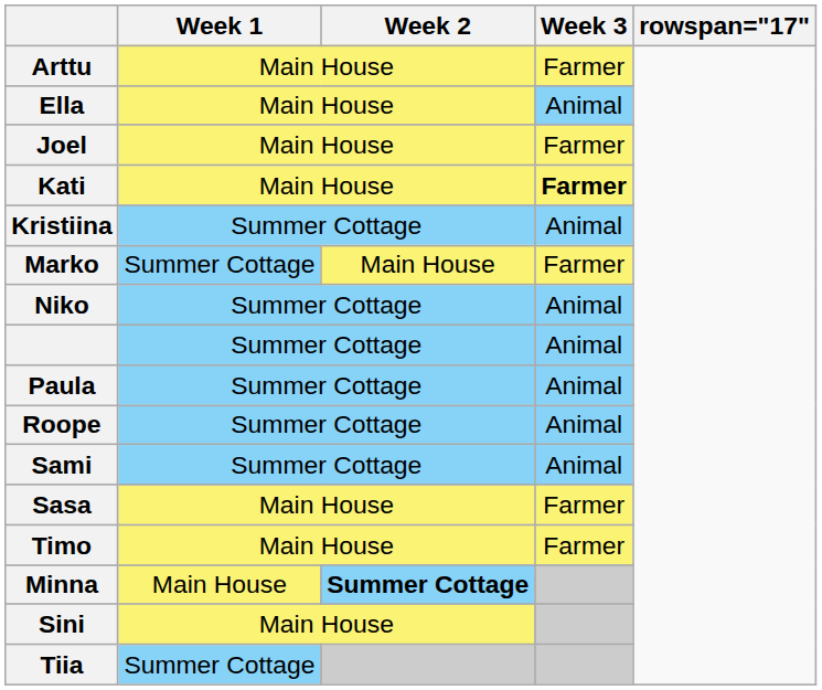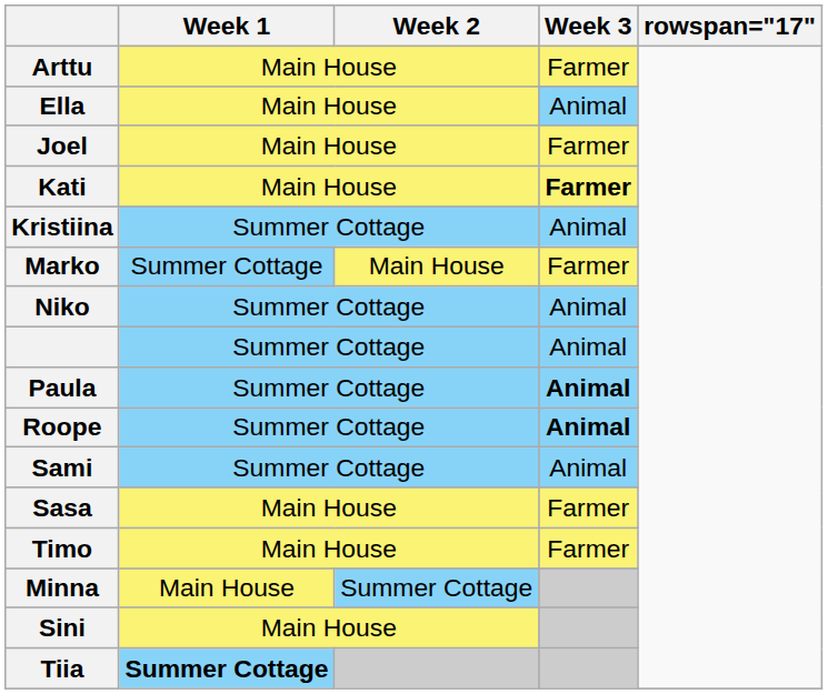Paula | Week 3: normal -> bold
Roope | Week 3: normal -> bold
Minna | Week 2: bold -> normal
Tiia | Week 1: normal -> bold
